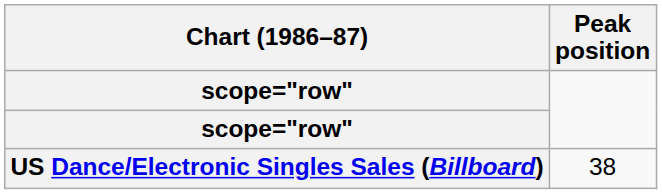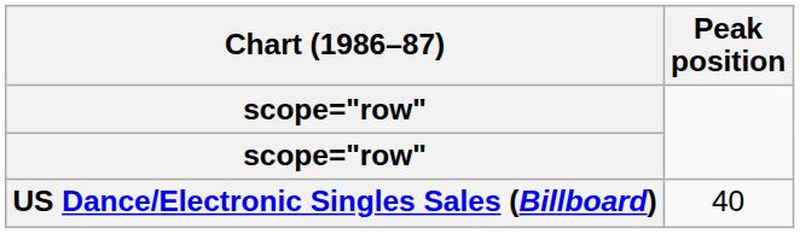US Dance/Electronic Singles Sales (Billboard) | Peak position: 38 -> 40
